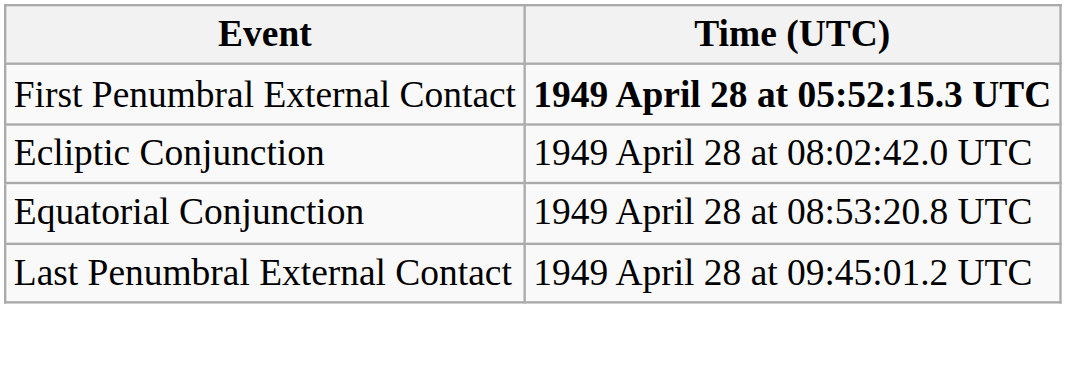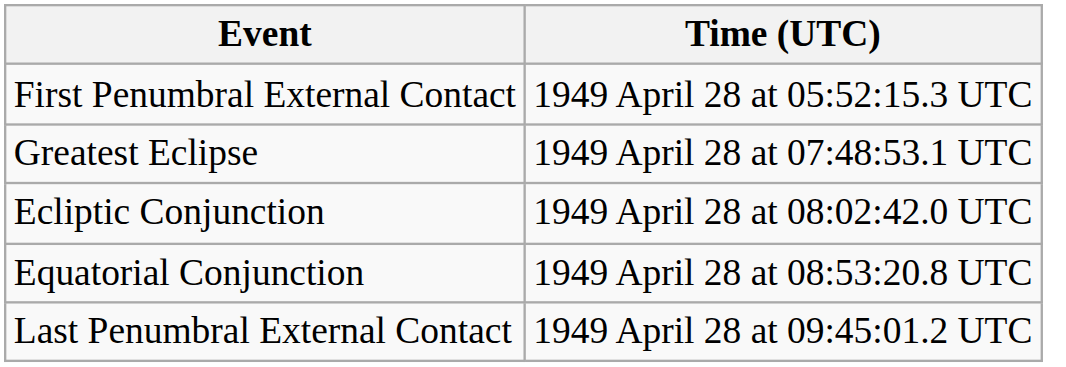First Penumbral External Contact | Time (UTC): bold -> normal
+ row: Greatest Eclipse | 1949 April 28 at 07:48:53.1 UTC
